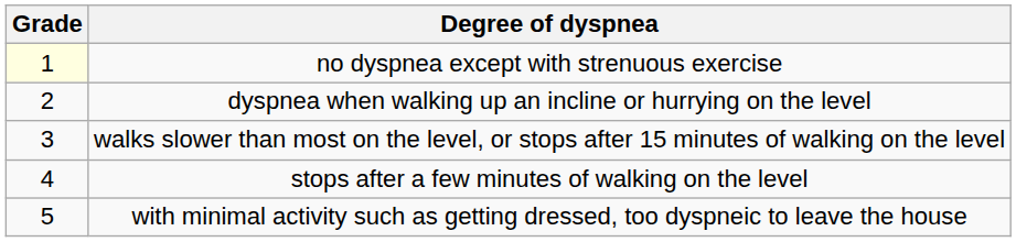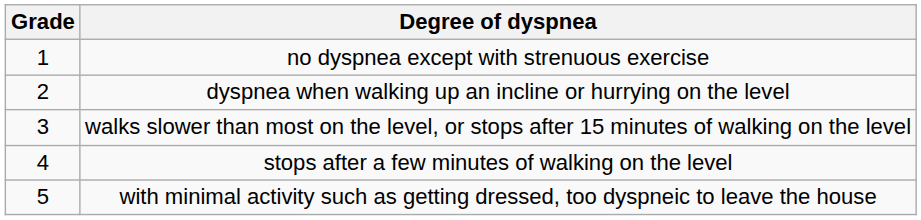no dyspnea except with strenuous exercise | Grade: lightyellow background -> no background
